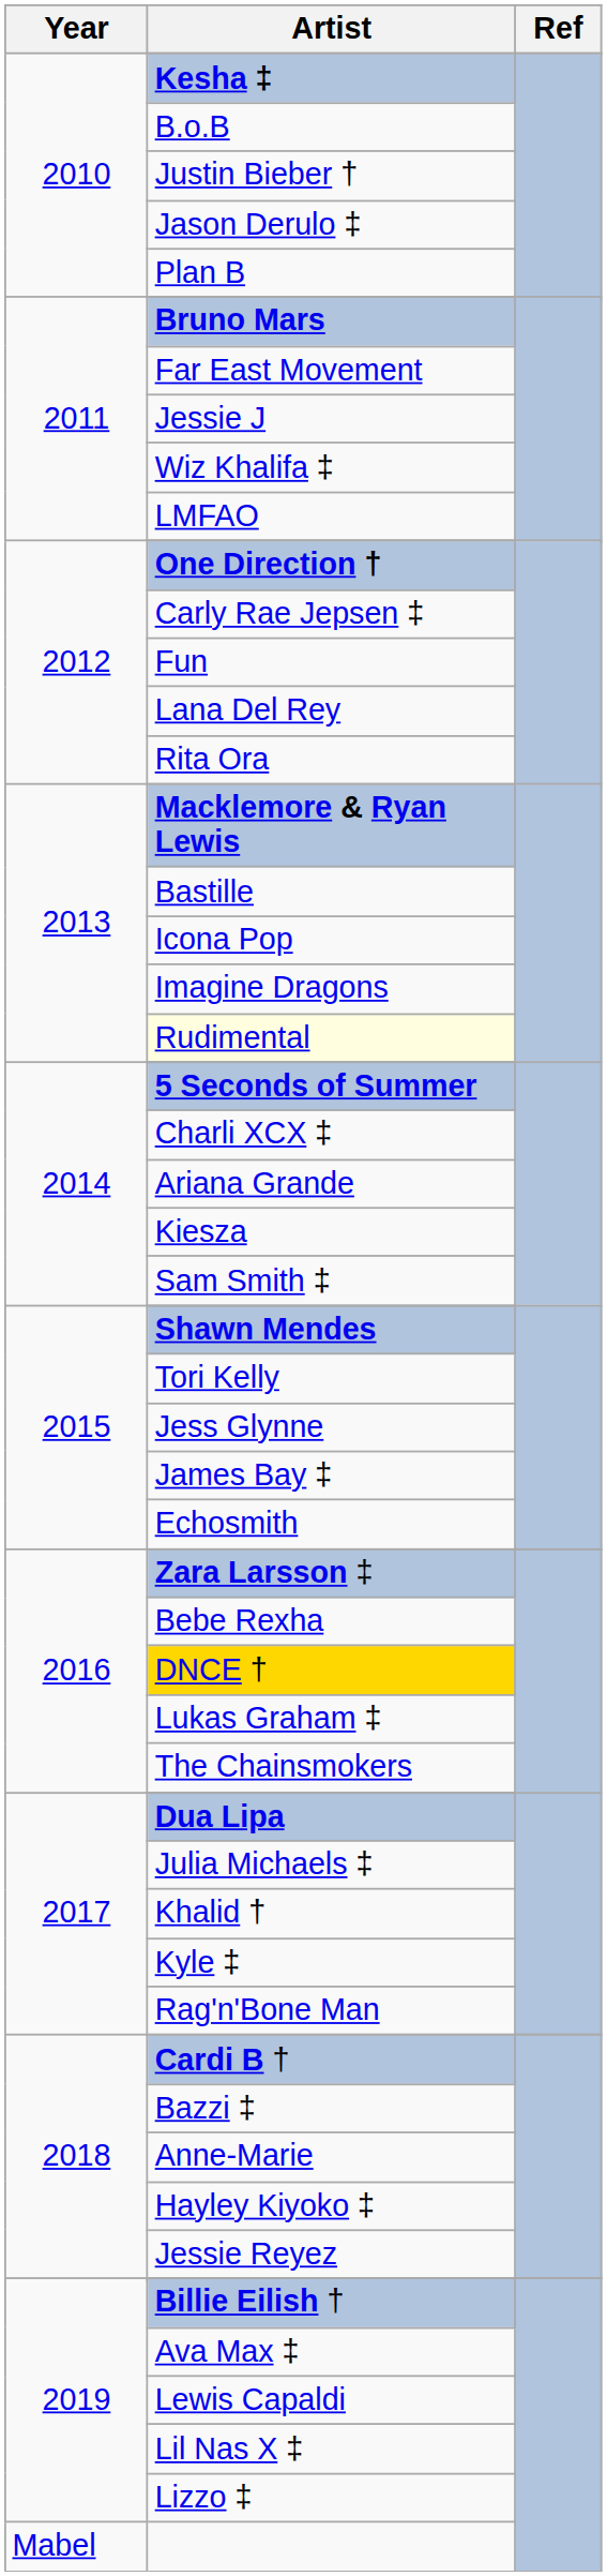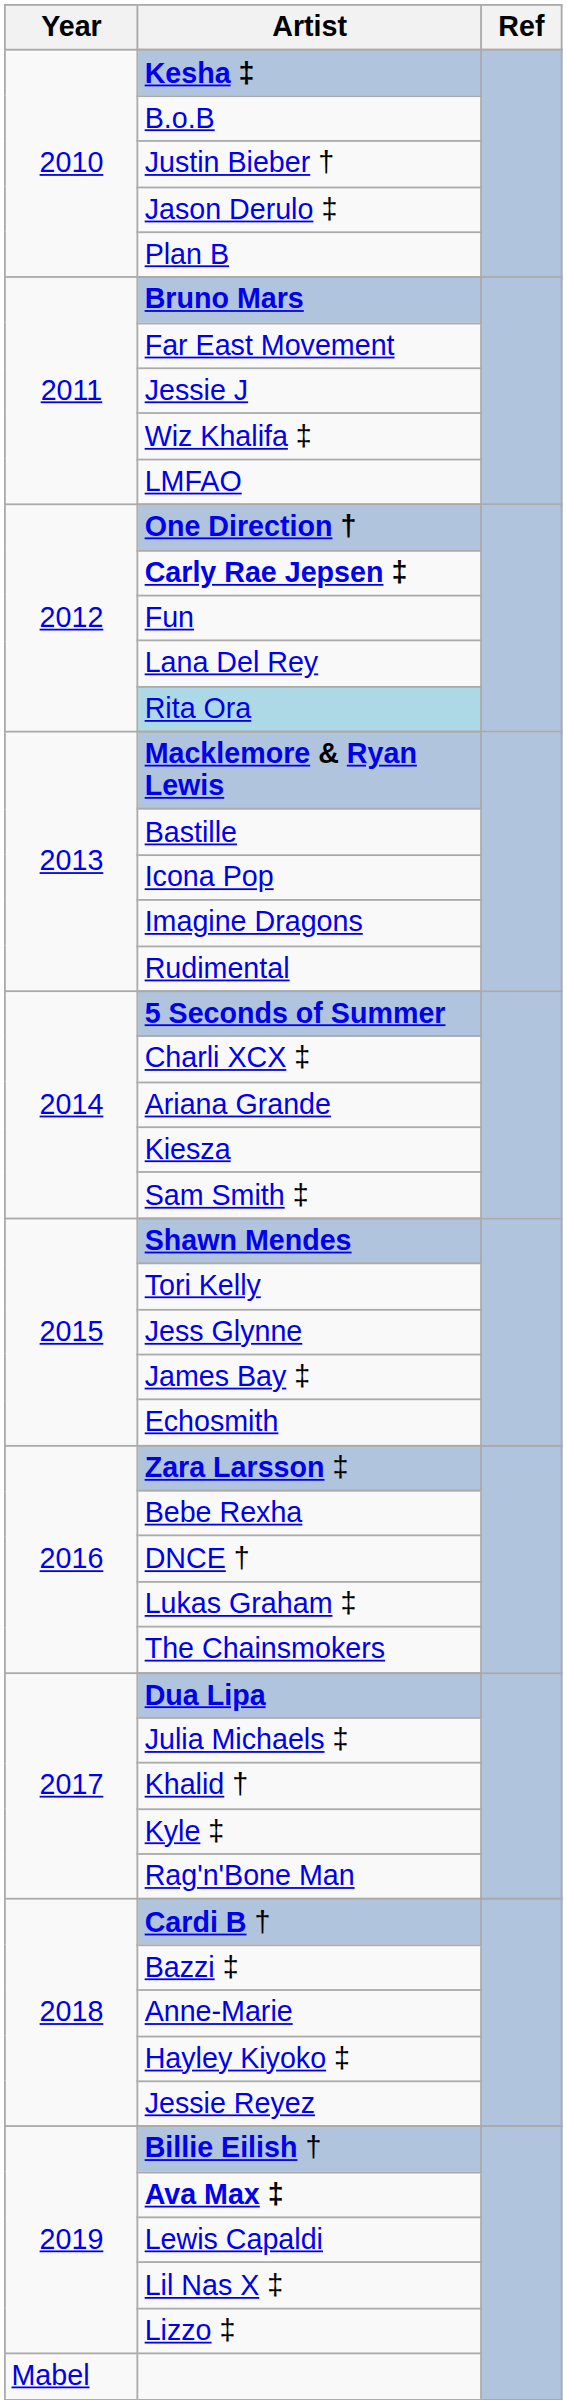Carly Rae Jepsen ‡ | Artist: normal -> bold
Rita Ora | Artist: no background -> lightblue background
Rudimental | Artist: lightyellow background -> no background
DNCE † | Artist: gold background -> no background
Ava Max ‡ | Artist: normal -> bold
